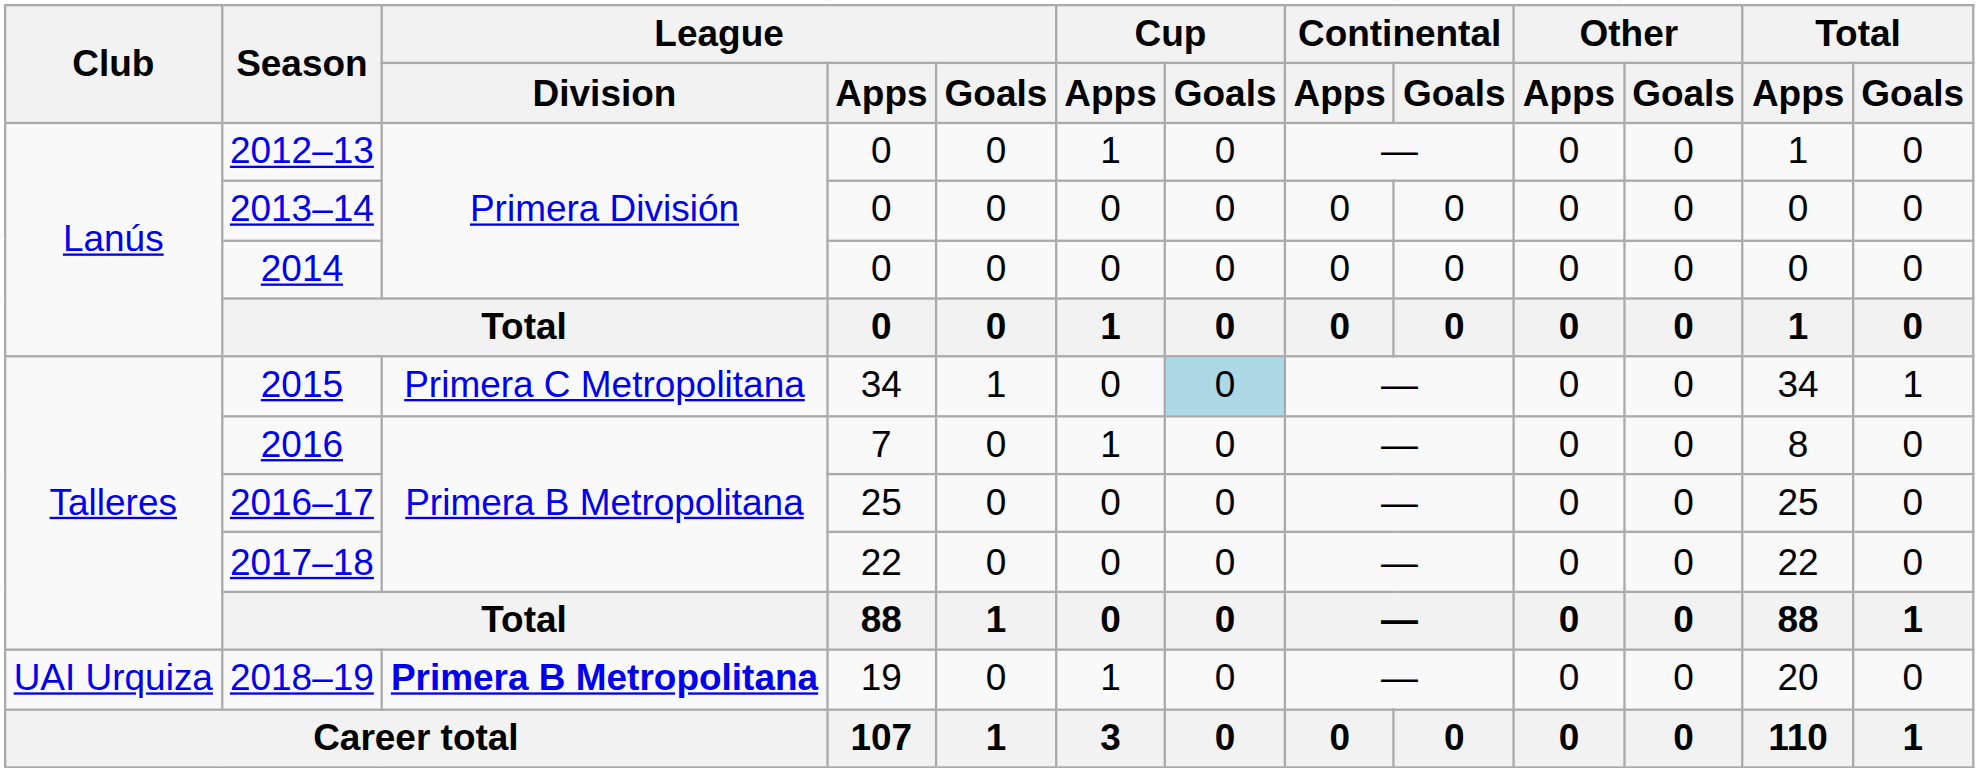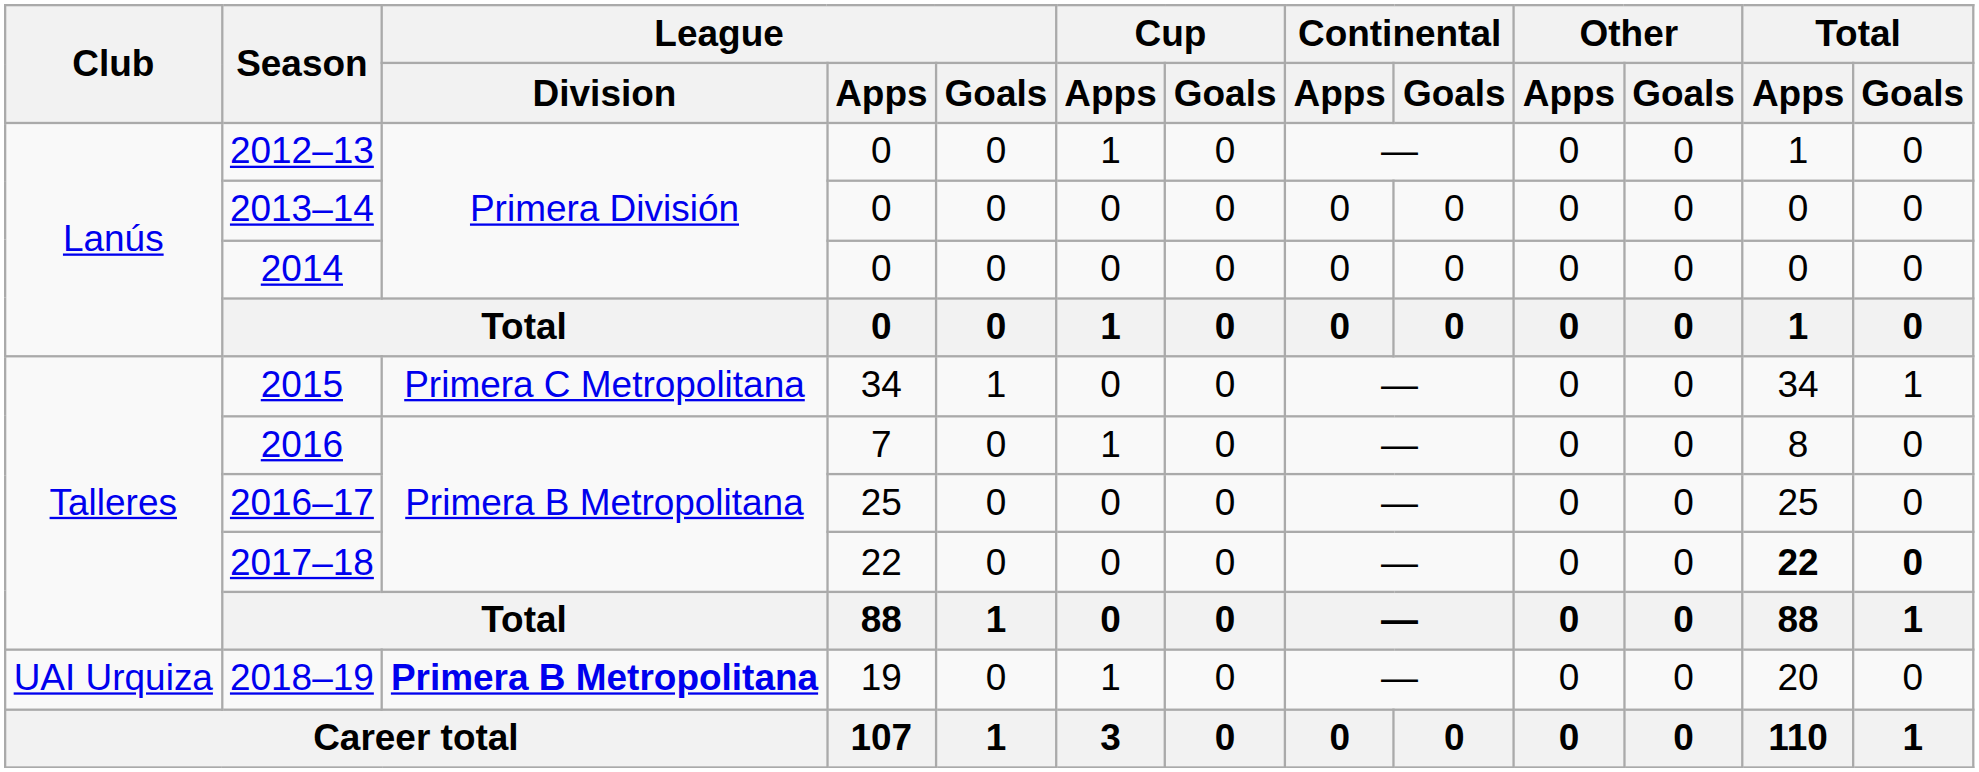2015 | Cup / Goals: lightblue background -> no background
2017–18 | Total / Apps: normal -> bold
2017–18 | Total / Goals: normal -> bold
